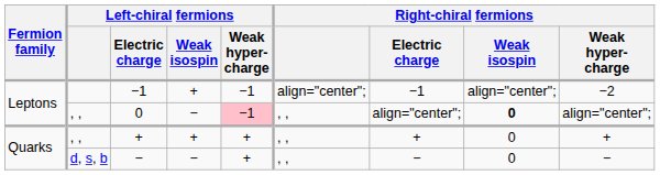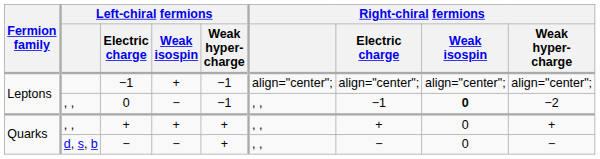row 3 | Right-chiral fermions / Electric charge: −1 -> align="center";
row 3 | Right-chiral fermions / Weak hyper- charge: −2 -> align="center";
row 4 | Left-chiral fermions / Weak hyper- charge: pink background -> no background
row 4 | Right-chiral fermions / Electric charge: align="center"; -> −1
row 4 | Right-chiral fermions / Weak hyper- charge: align="center"; -> −2
